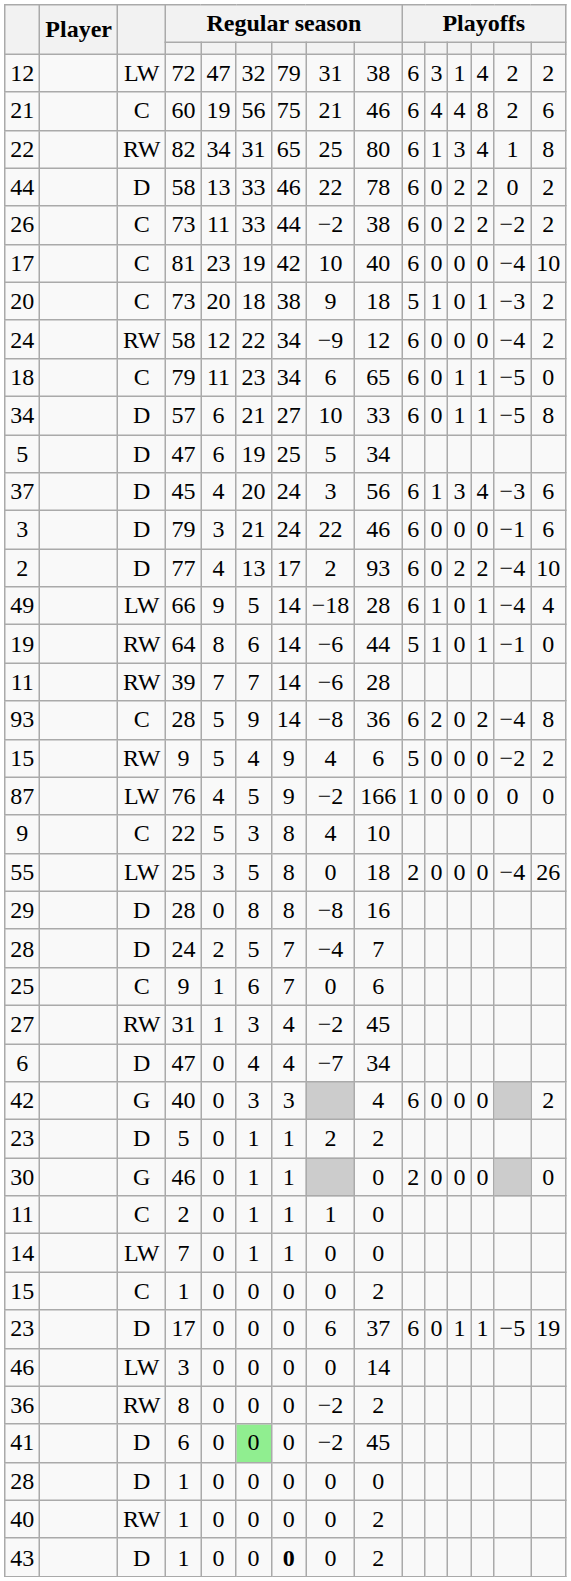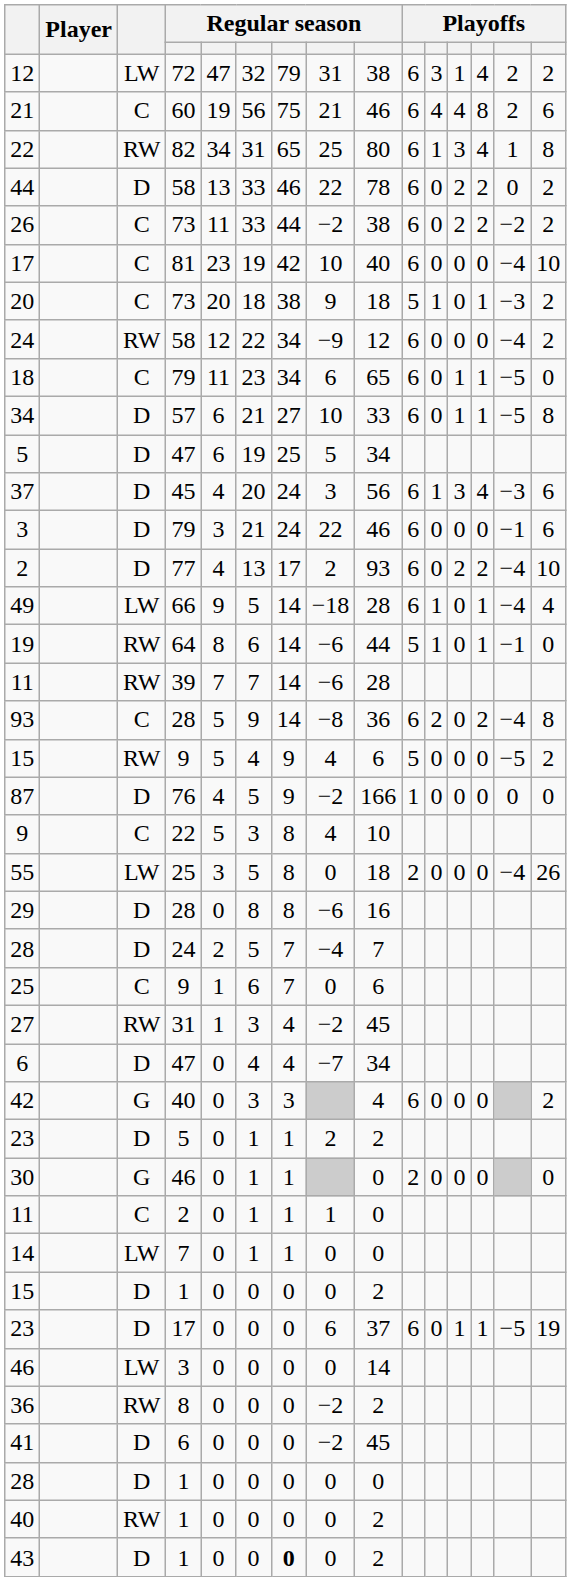15 / 9 | column 14: −2 -> −5
87 | column 3: LW -> D
29 | column 8: −8 -> −6
15 / 1 | column 3: C -> D
41 | column 6: lightgreen background -> no background
